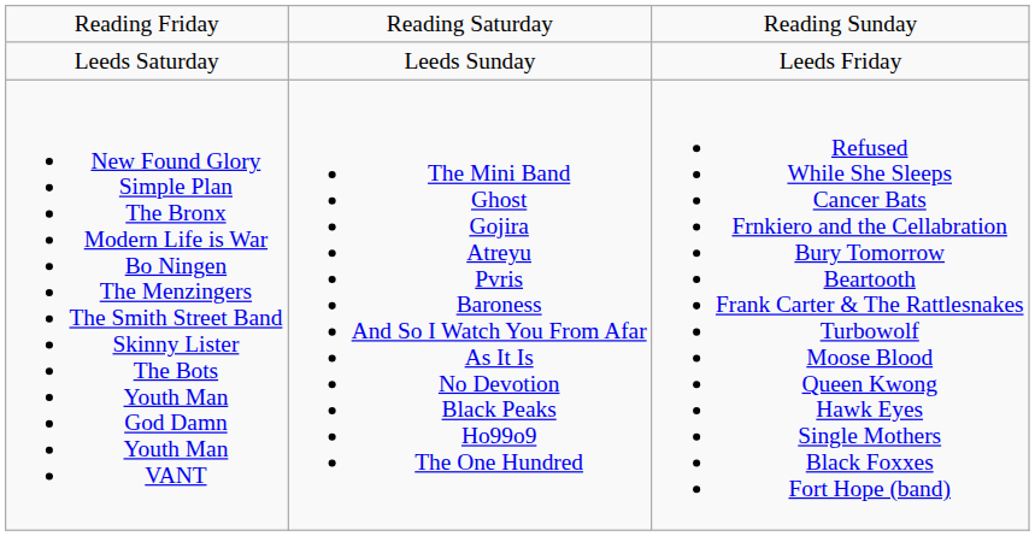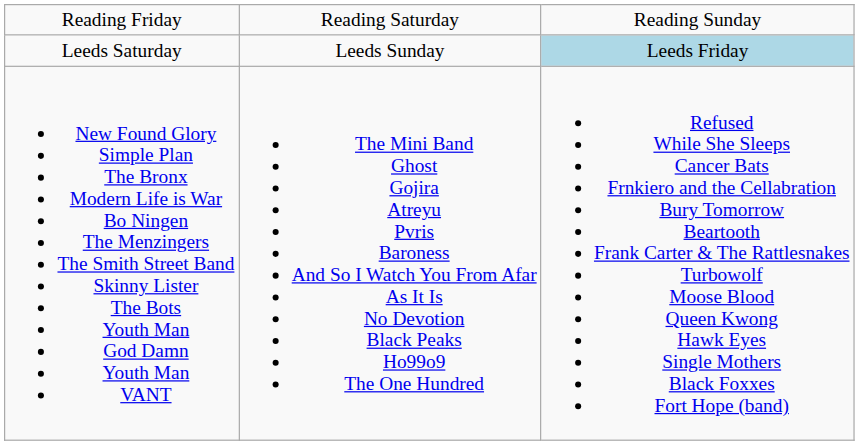Leeds Saturday | column 3: no background -> lightblue background
